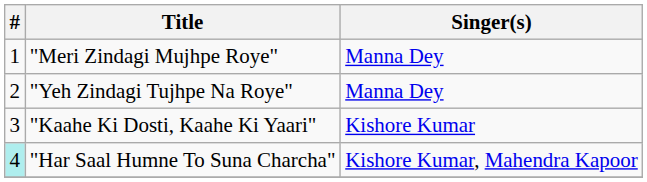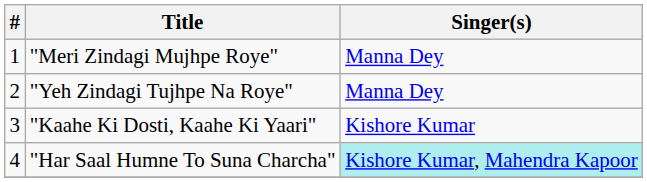"Har Saal Humne To Suna Charcha" | #: paleturquoise background -> no background
"Har Saal Humne To Suna Charcha" | Singer(s): no background -> paleturquoise background
